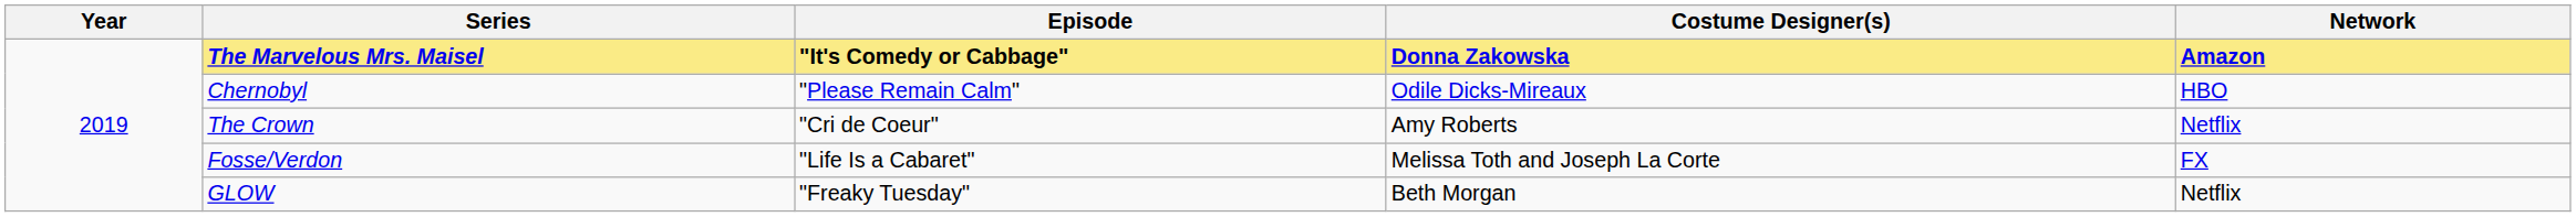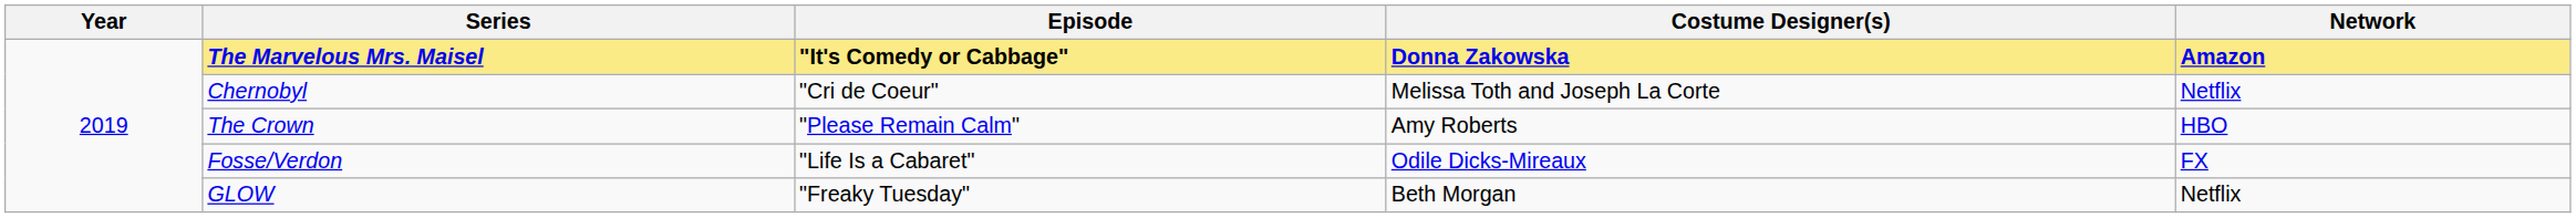Chernobyl | Episode: "Please Remain Calm" -> "Cri de Coeur"
Chernobyl | Costume Designer(s): Odile Dicks-Mireaux -> Melissa Toth and Joseph La Corte
Chernobyl | Network: HBO -> Netflix
The Crown | Episode: "Cri de Coeur" -> "Please Remain Calm"
The Crown | Network: Netflix -> HBO
Fosse/Verdon | Costume Designer(s): Melissa Toth and Joseph La Corte -> Odile Dicks-Mireaux
